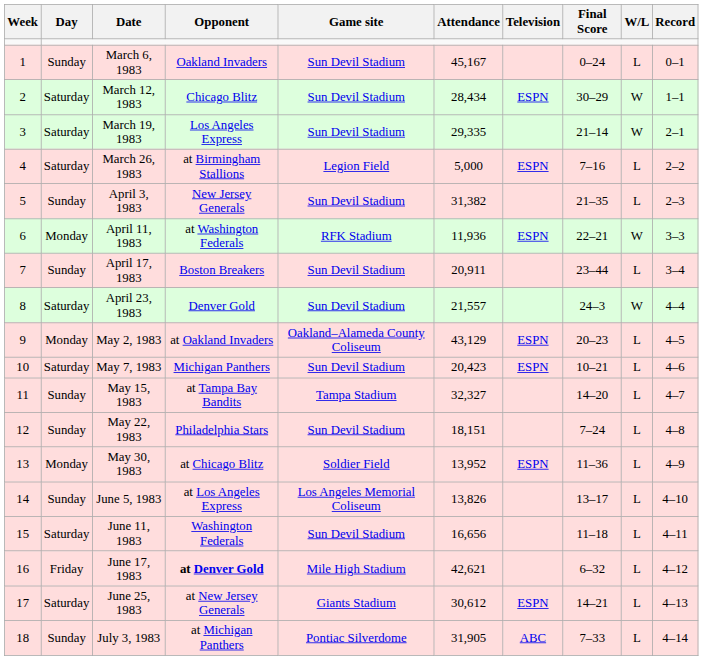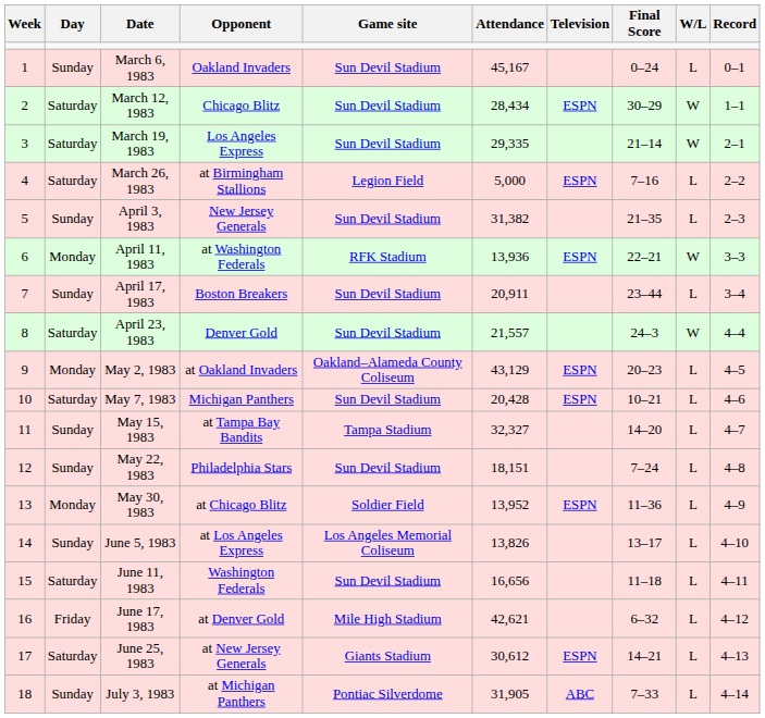April 11, 1983 | Attendance: 11,936 -> 13,936
May 7, 1983 | Attendance: 20,423 -> 20,428
June 17, 1983 | Opponent: bold -> normal
